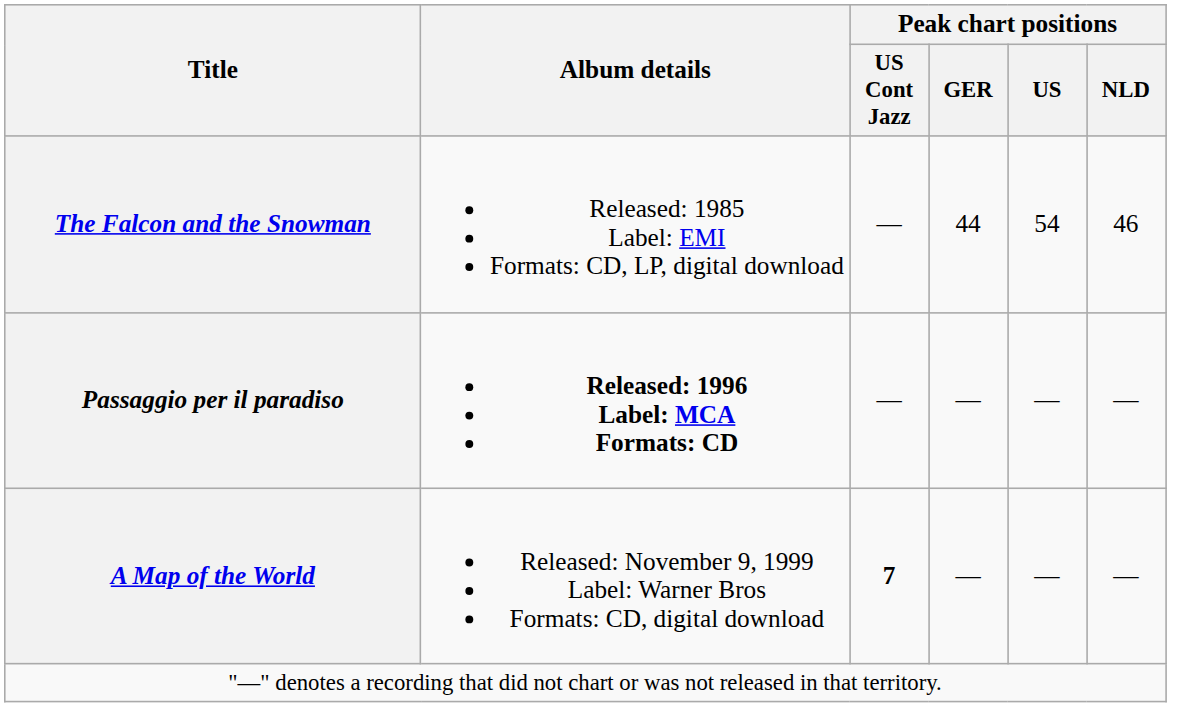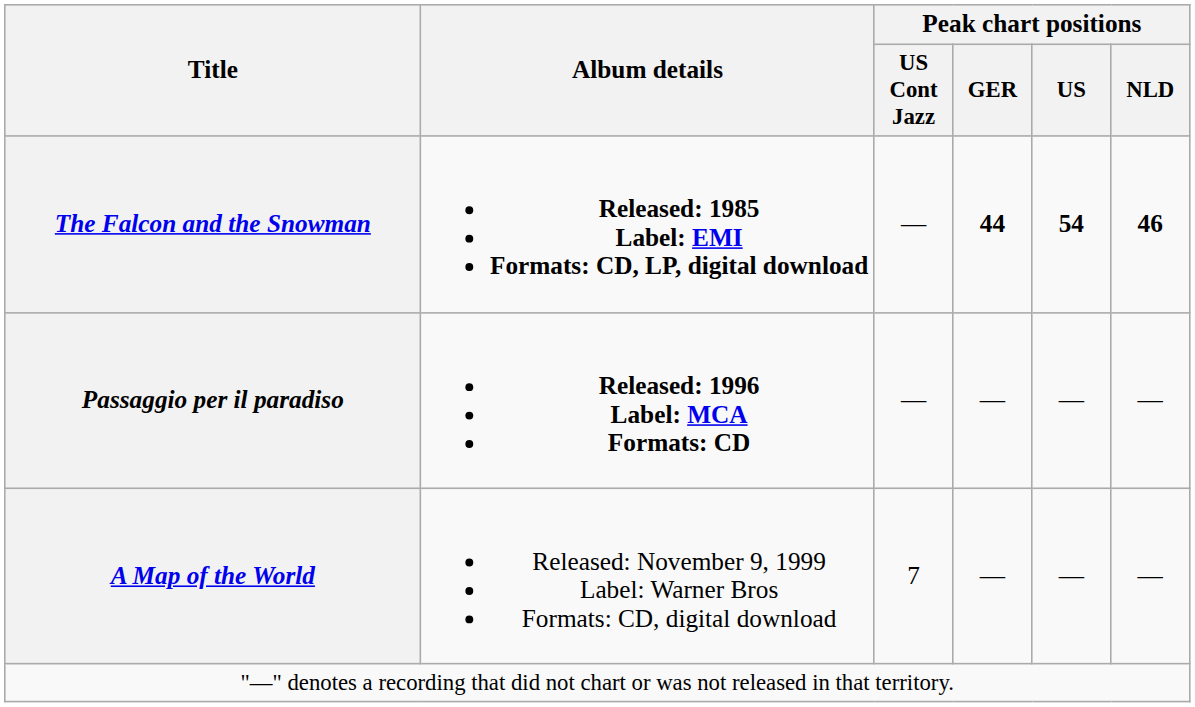The Falcon and the Snowman | Album details: normal -> bold
The Falcon and the Snowman | Peak chart positions / GER: normal -> bold
The Falcon and the Snowman | Peak chart positions / US: normal -> bold
The Falcon and the Snowman | Peak chart positions / NLD: normal -> bold
A Map of the World | Peak chart positions / US Cont Jazz: bold -> normal
